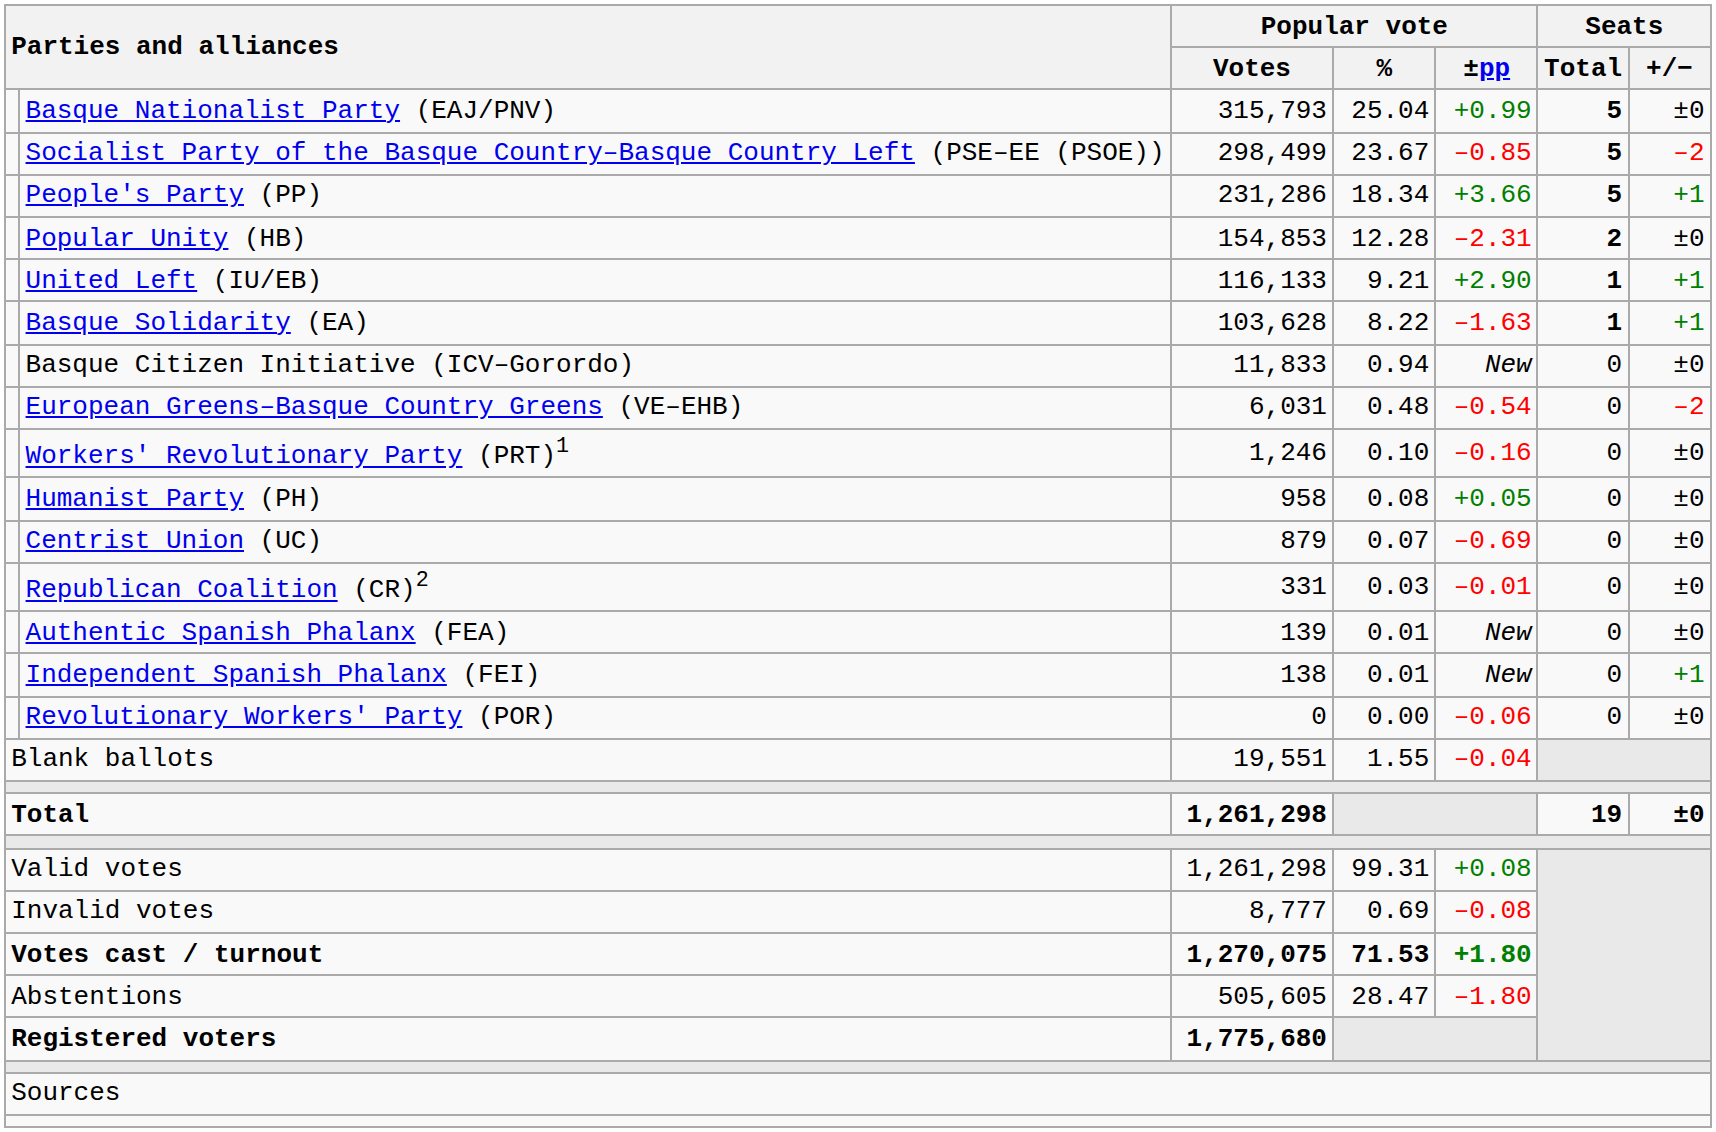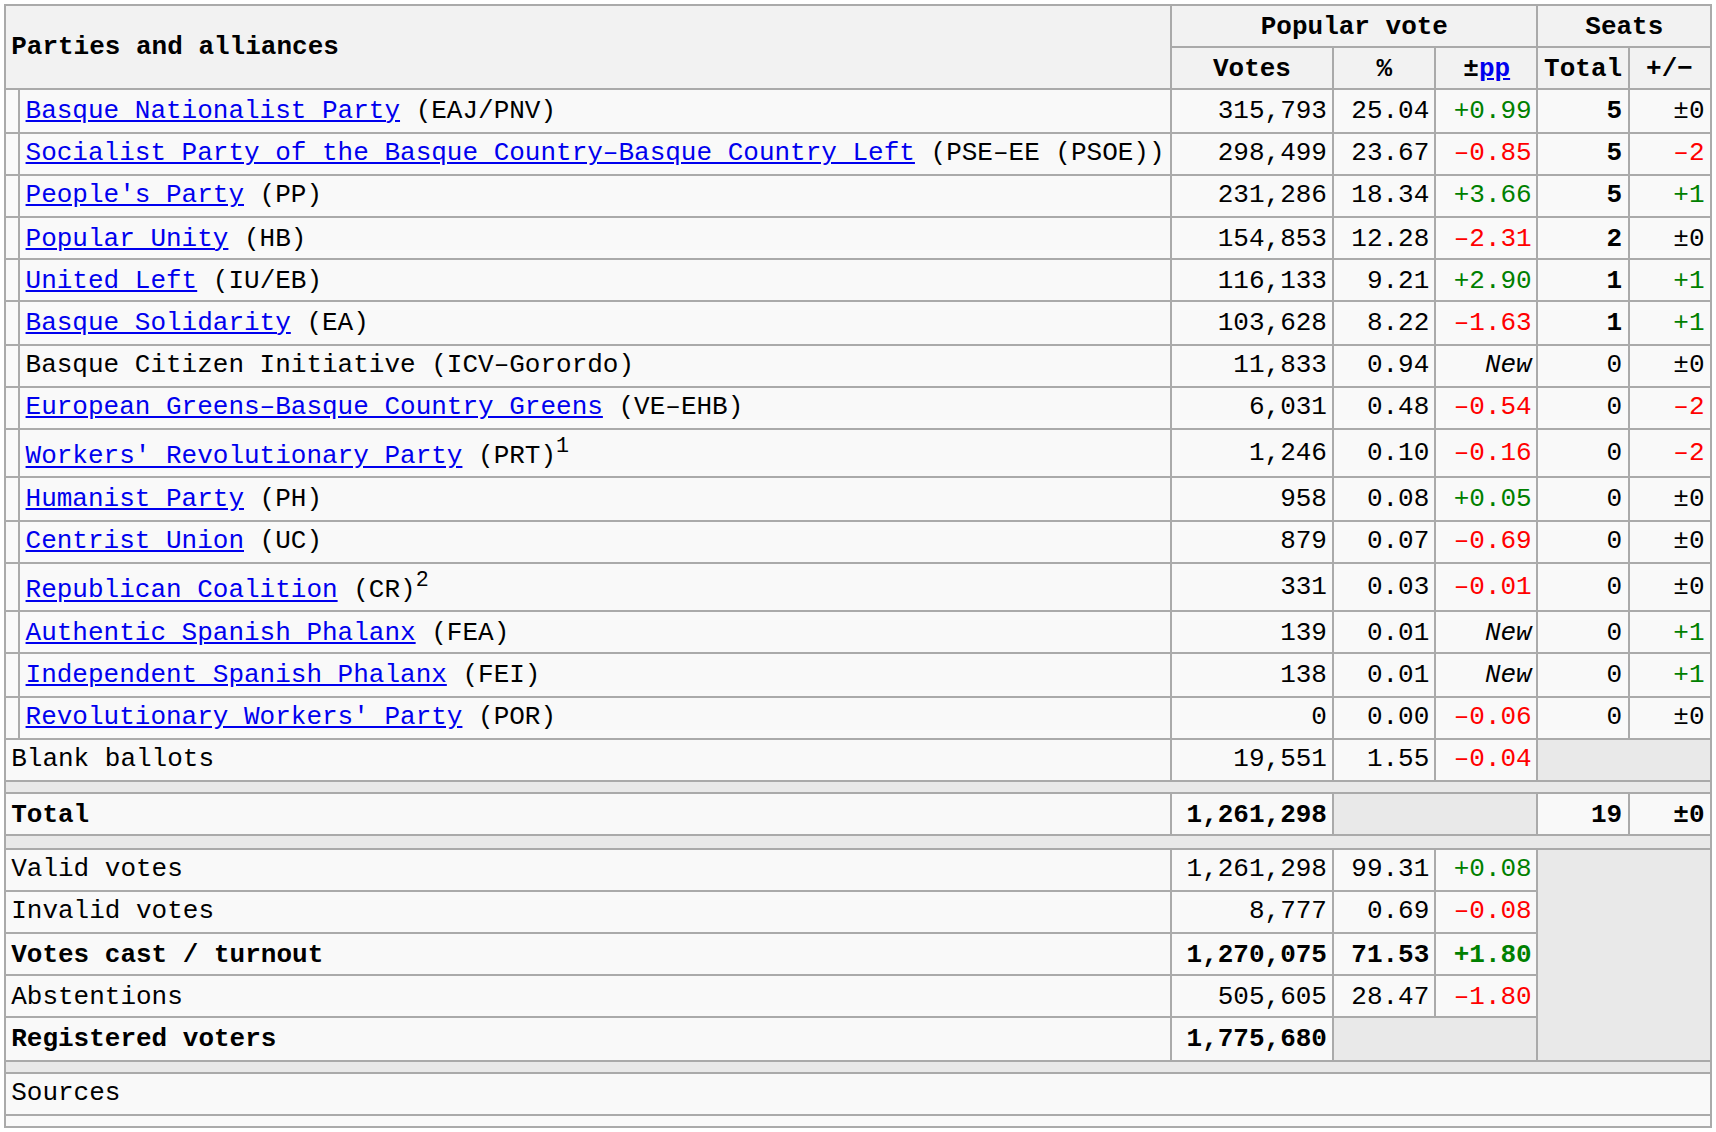Workers' Revolutionary Party (PRT)1 | Seats / +/−: ±0 -> –2
Authentic Spanish Phalanx (FEA) | Seats / +/−: ±0 -> +1
